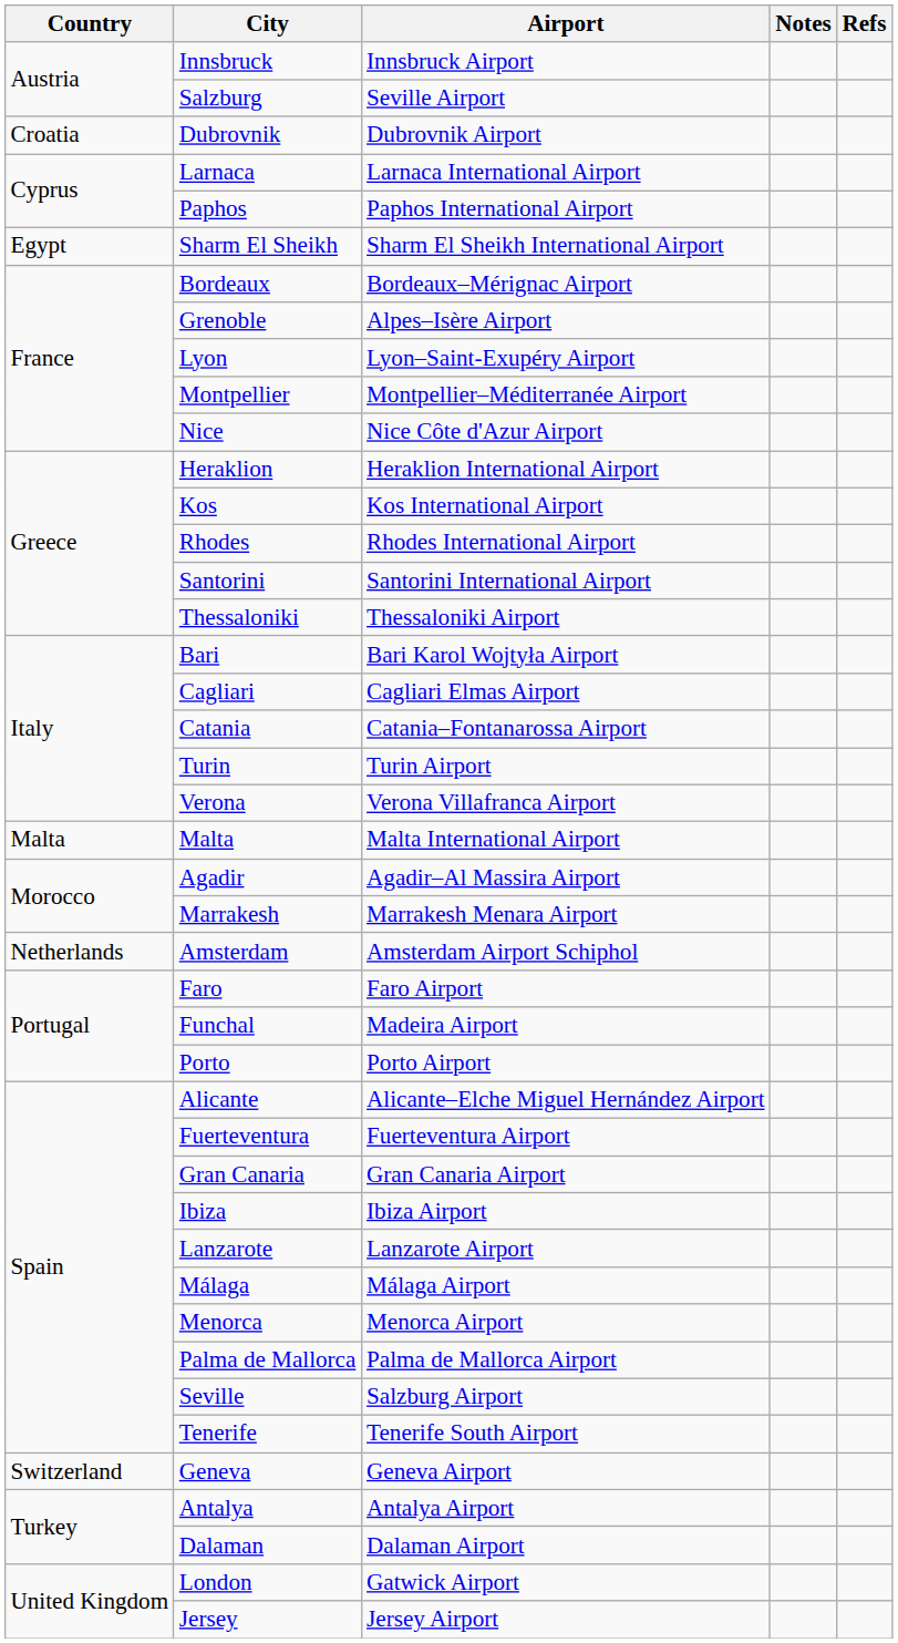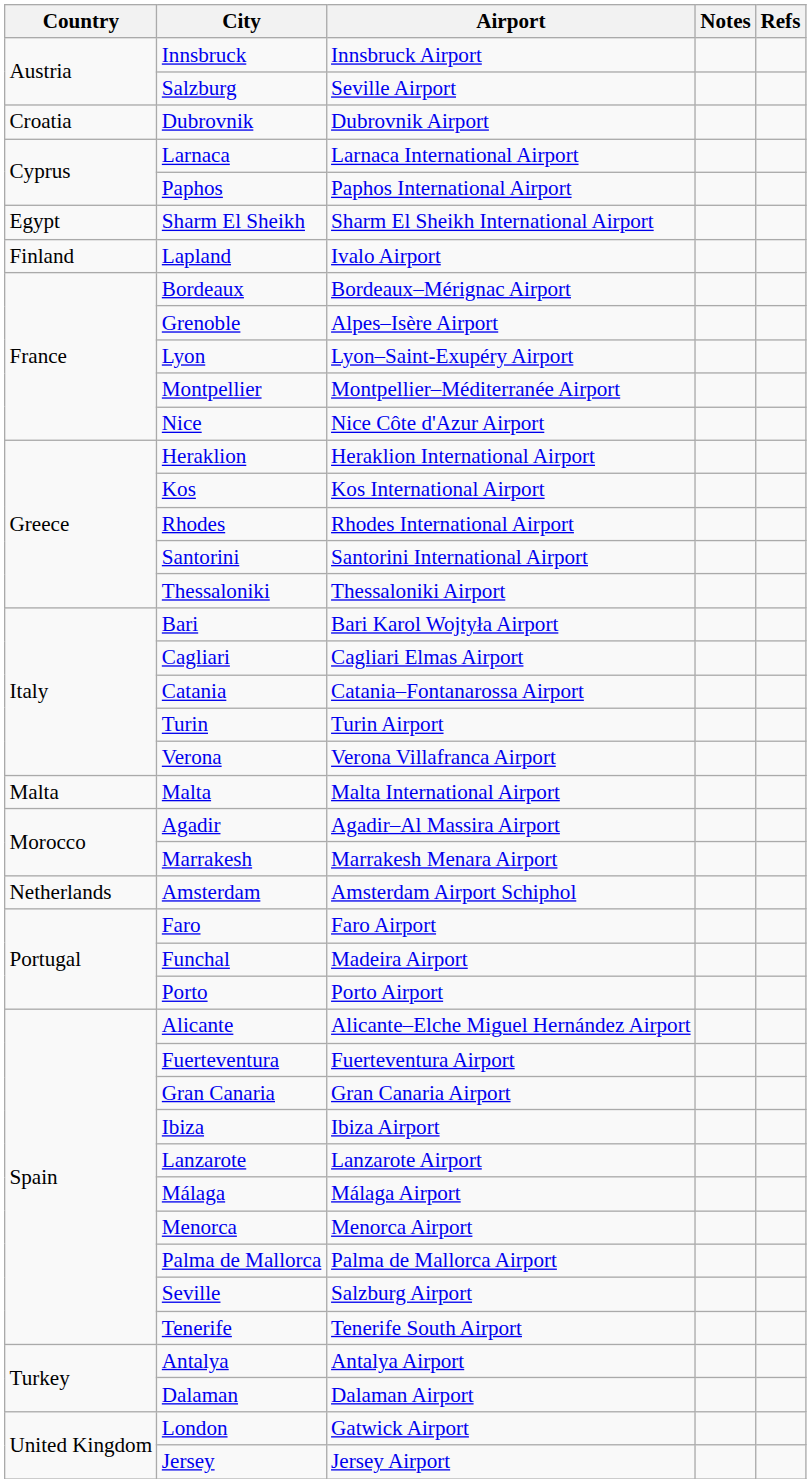+ row: Finland | Lapland | Ivalo Airport
- row: Switzerland | Geneva | Geneva Airport
